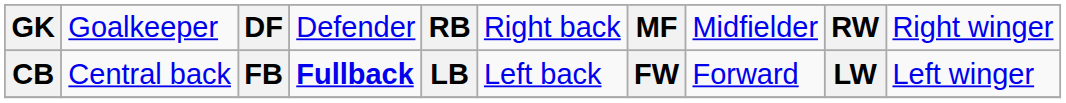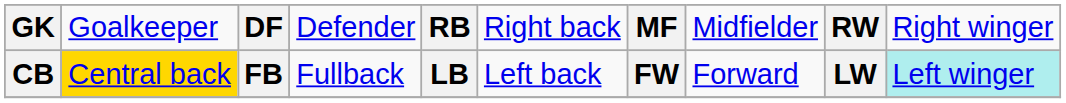CB | column 2: no background -> gold background
CB | column 4: bold -> normal
CB | column 10: no background -> paleturquoise background
